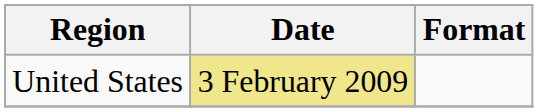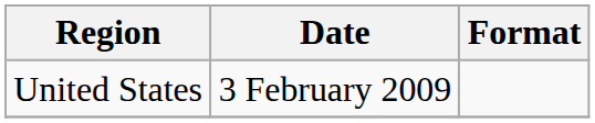United States | Date: khaki background -> no background
